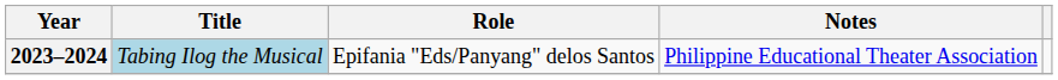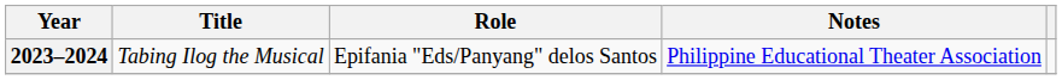2023–2024 | Title: lightblue background -> no background
